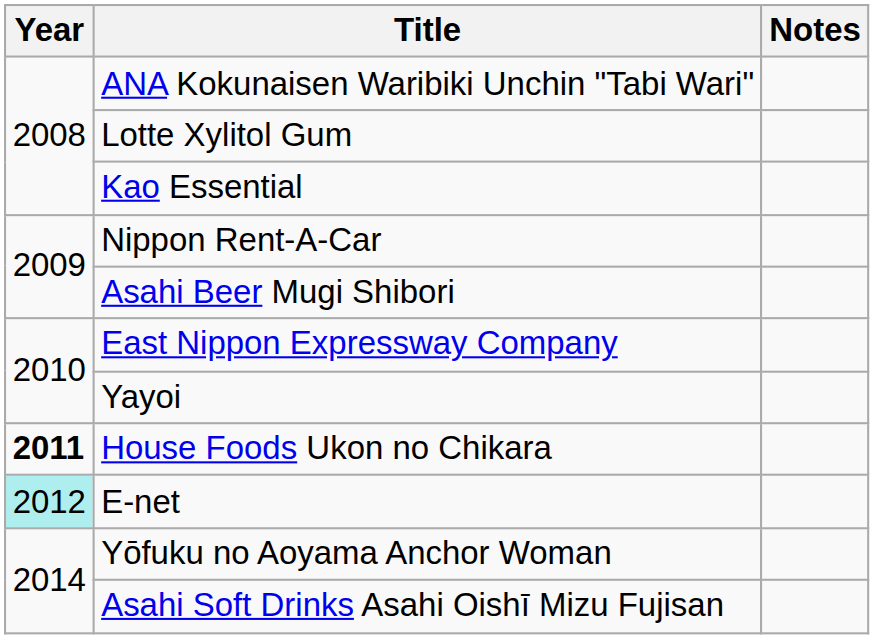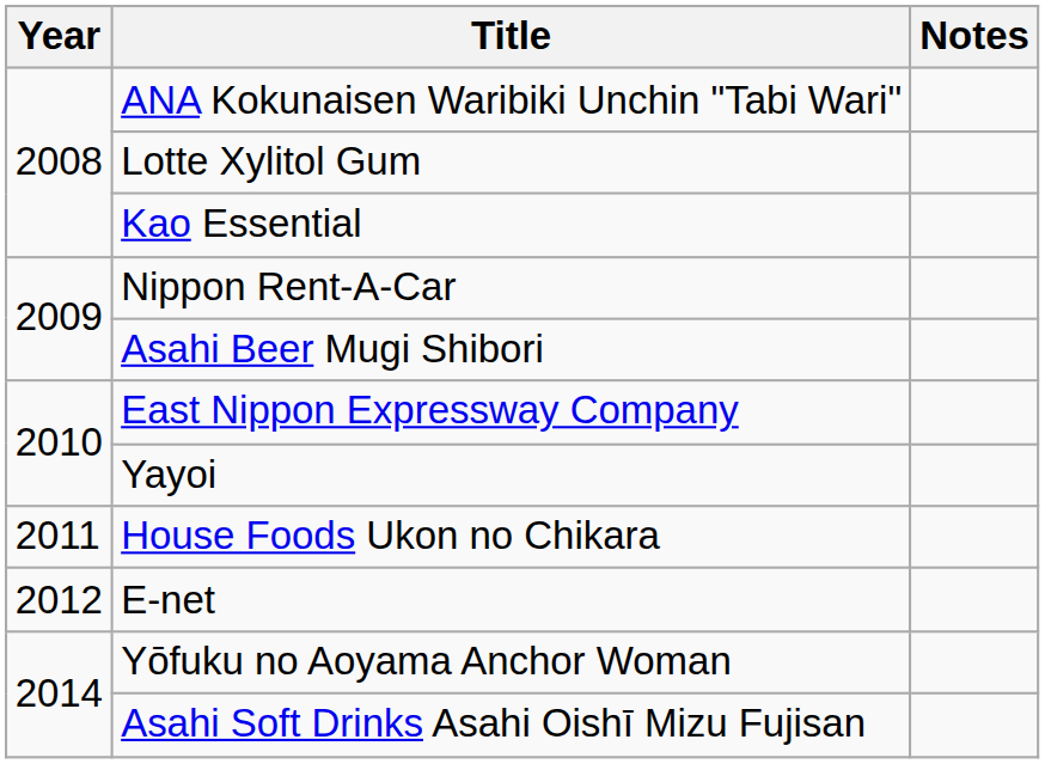House Foods Ukon no Chikara | Year: bold -> normal
E-net | Year: paleturquoise background -> no background
